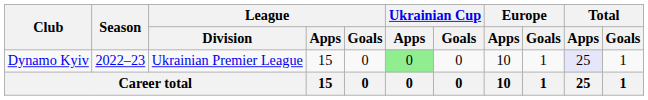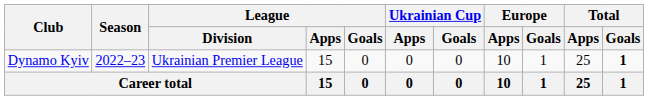Dynamo Kyiv | Ukrainian Cup / Apps: lightgreen background -> no background
Dynamo Kyiv | Total / Apps: lavender background -> no background
Dynamo Kyiv | Total / Goals: normal -> bold
